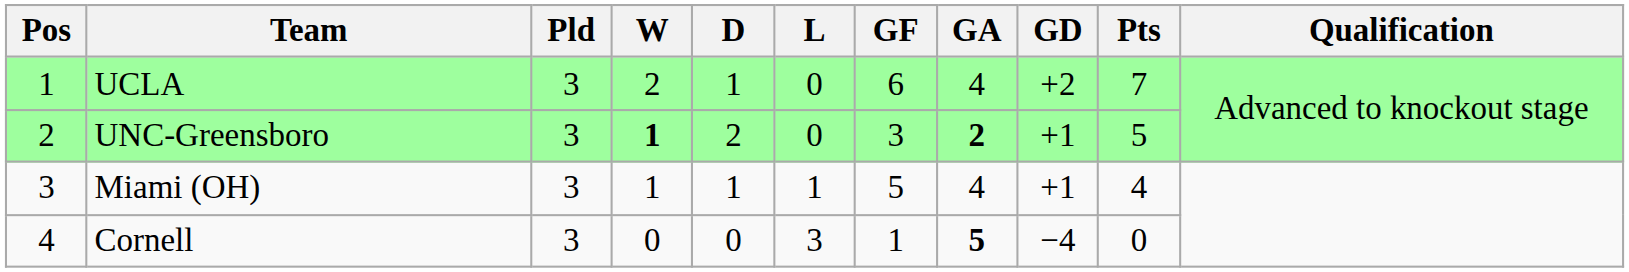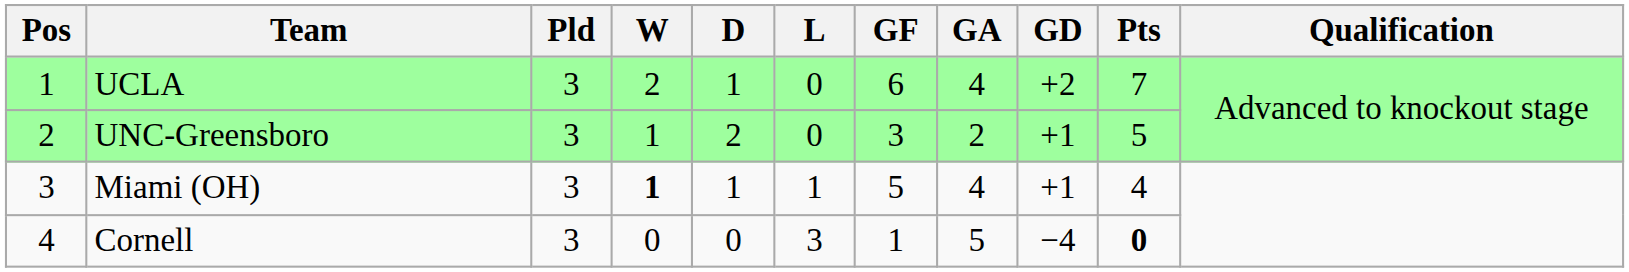UNC-Greensboro | W: bold -> normal
UNC-Greensboro | GA: bold -> normal
Miami (OH) | W: normal -> bold
Cornell | GA: bold -> normal
Cornell | Pts: normal -> bold
